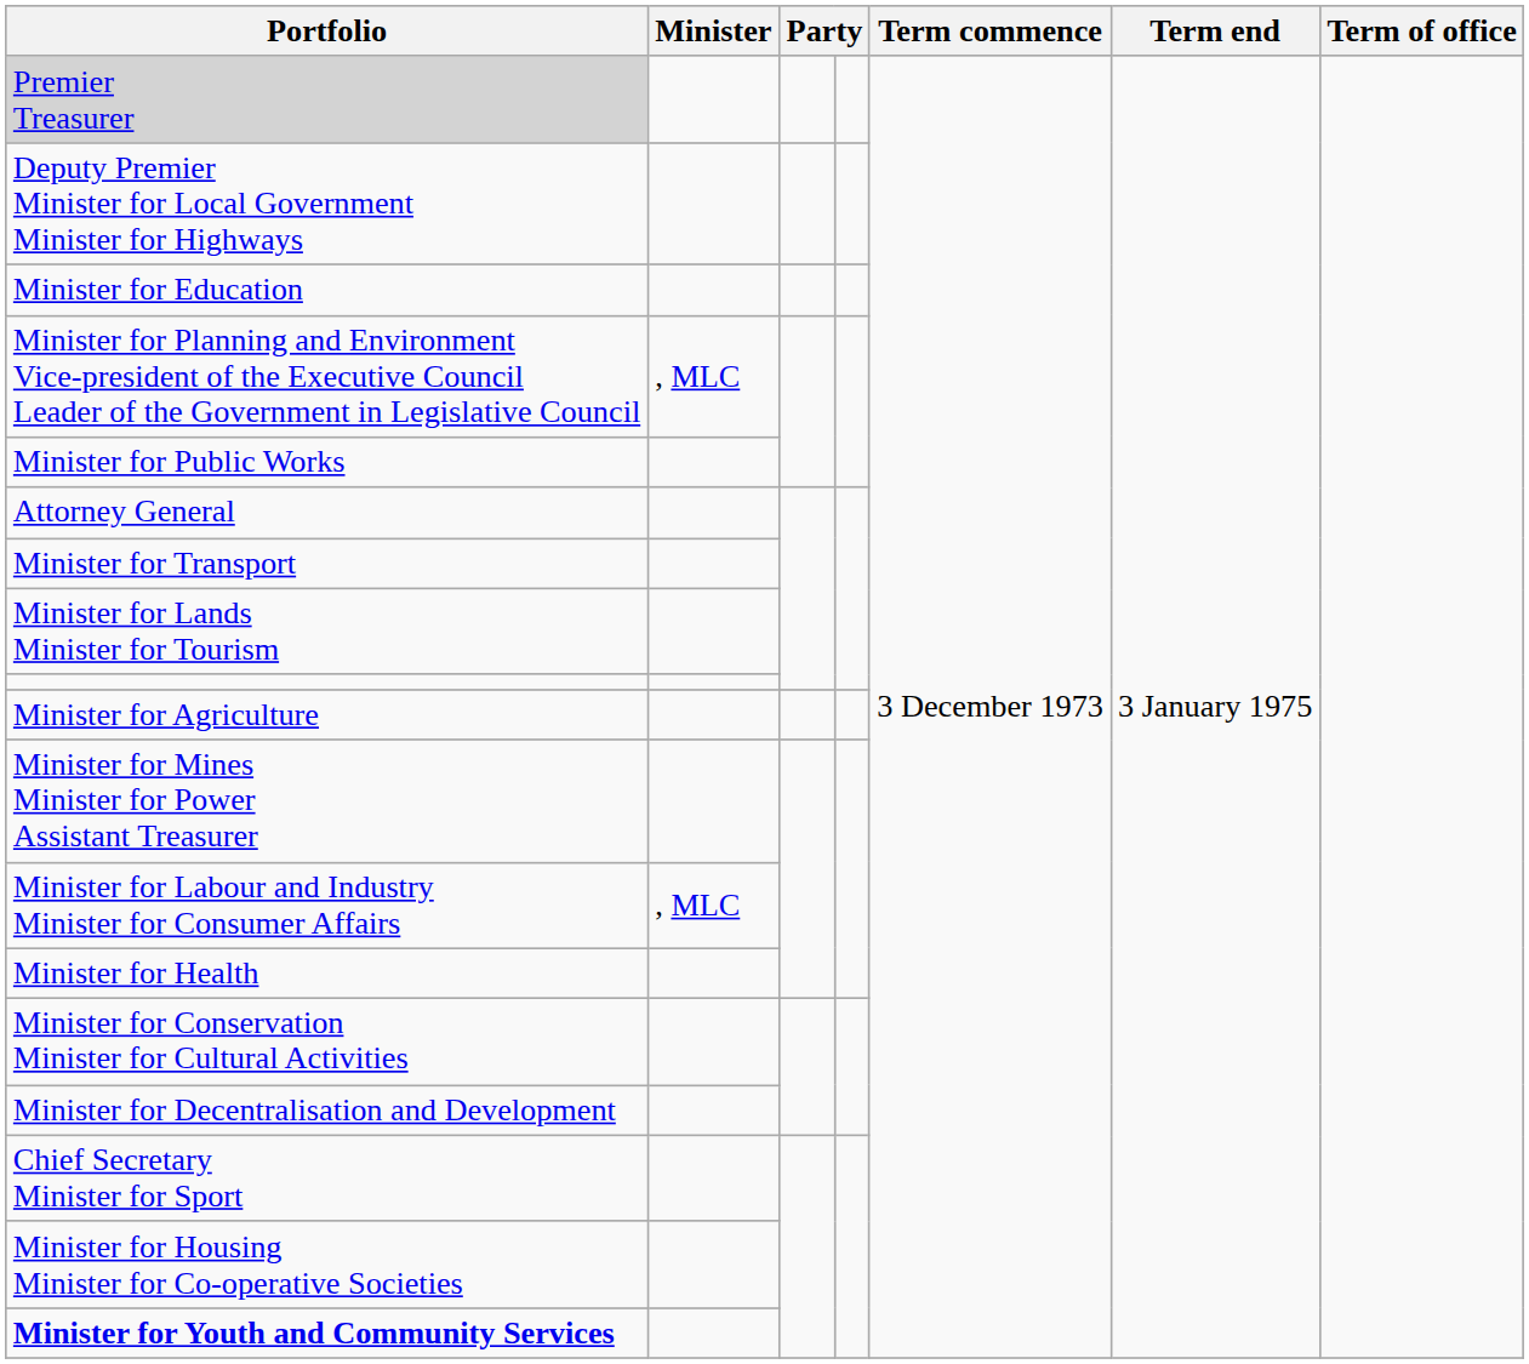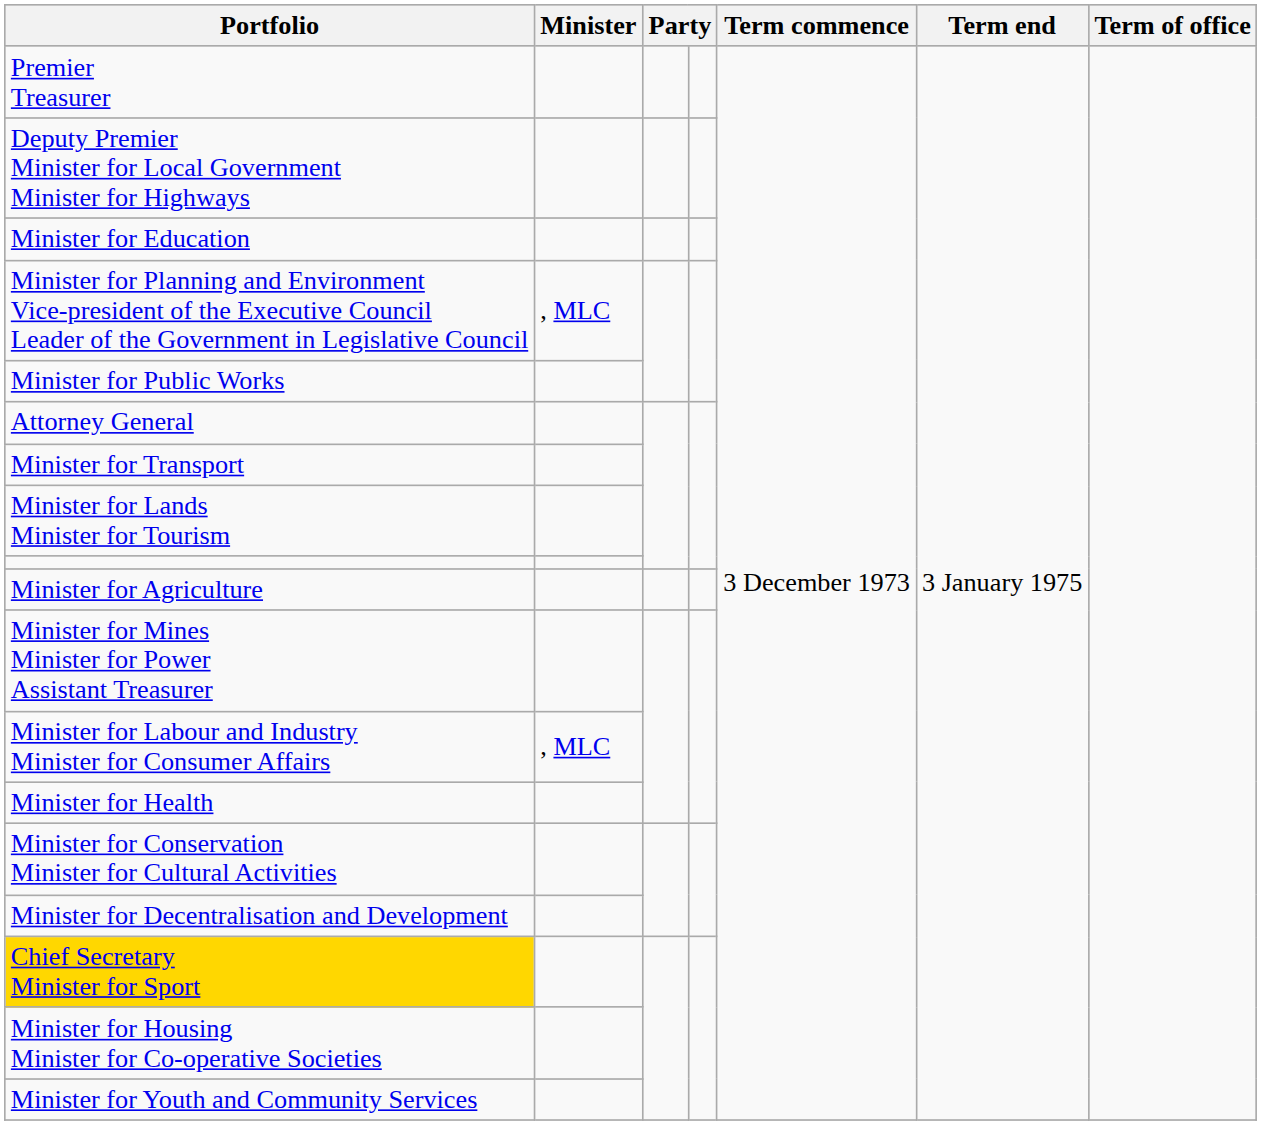Premier Treasurer | Portfolio: lightgrey background -> no background
Chief Secretary Minister for Sport | Portfolio: no background -> gold background
Minister for Youth and Community Services | Portfolio: bold -> normal
